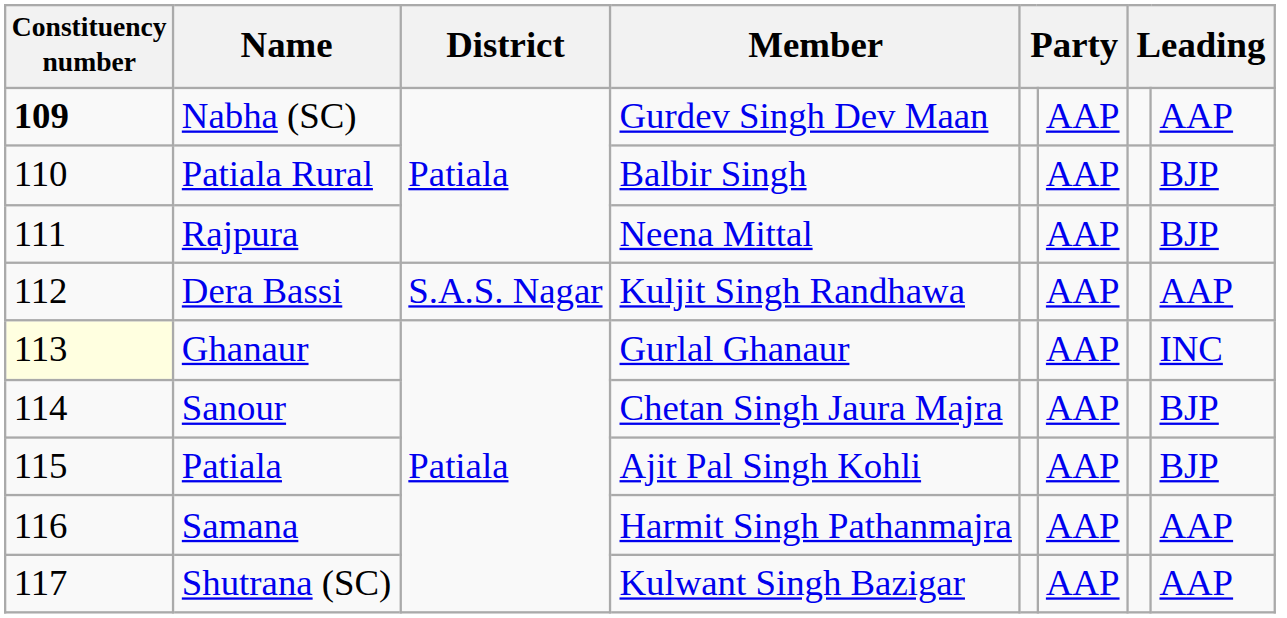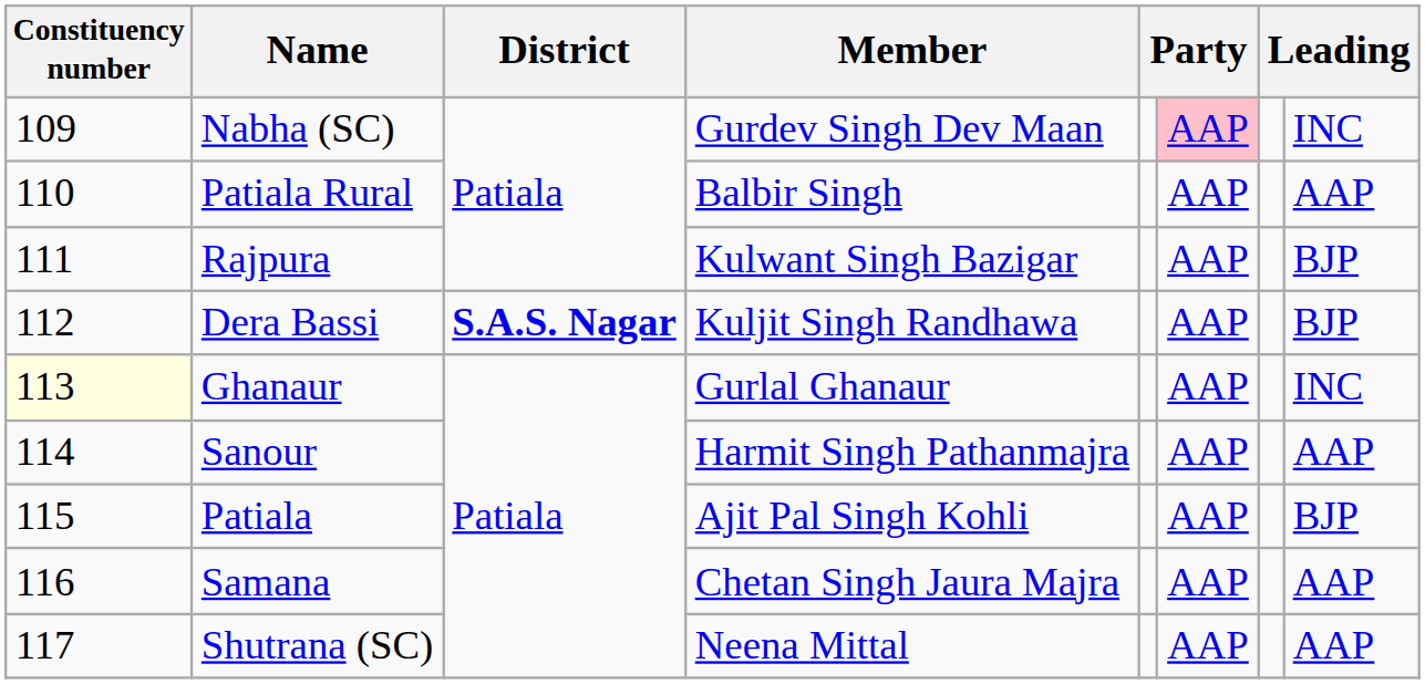Nabha (SC) | Constituency number: bold -> normal
Nabha (SC) | column 6: no background -> pink background
Nabha (SC) | column 8: AAP -> INC
Patiala Rural | column 8: BJP -> AAP
Rajpura | Member: Neena Mittal -> Kulwant Singh Bazigar
Dera Bassi | District: normal -> bold
Dera Bassi | column 8: AAP -> BJP
Sanour | Member: Chetan Singh Jaura Majra -> Harmit Singh Pathanmajra
Sanour | column 8: BJP -> AAP
Samana | Member: Harmit Singh Pathanmajra -> Chetan Singh Jaura Majra
Shutrana (SC) | Member: Kulwant Singh Bazigar -> Neena Mittal
